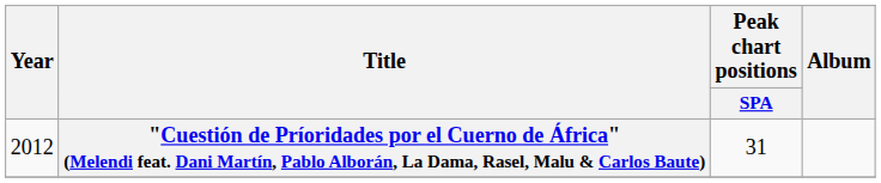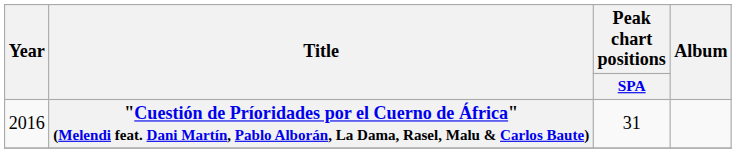row 3 | Year: 2012 -> 2016
